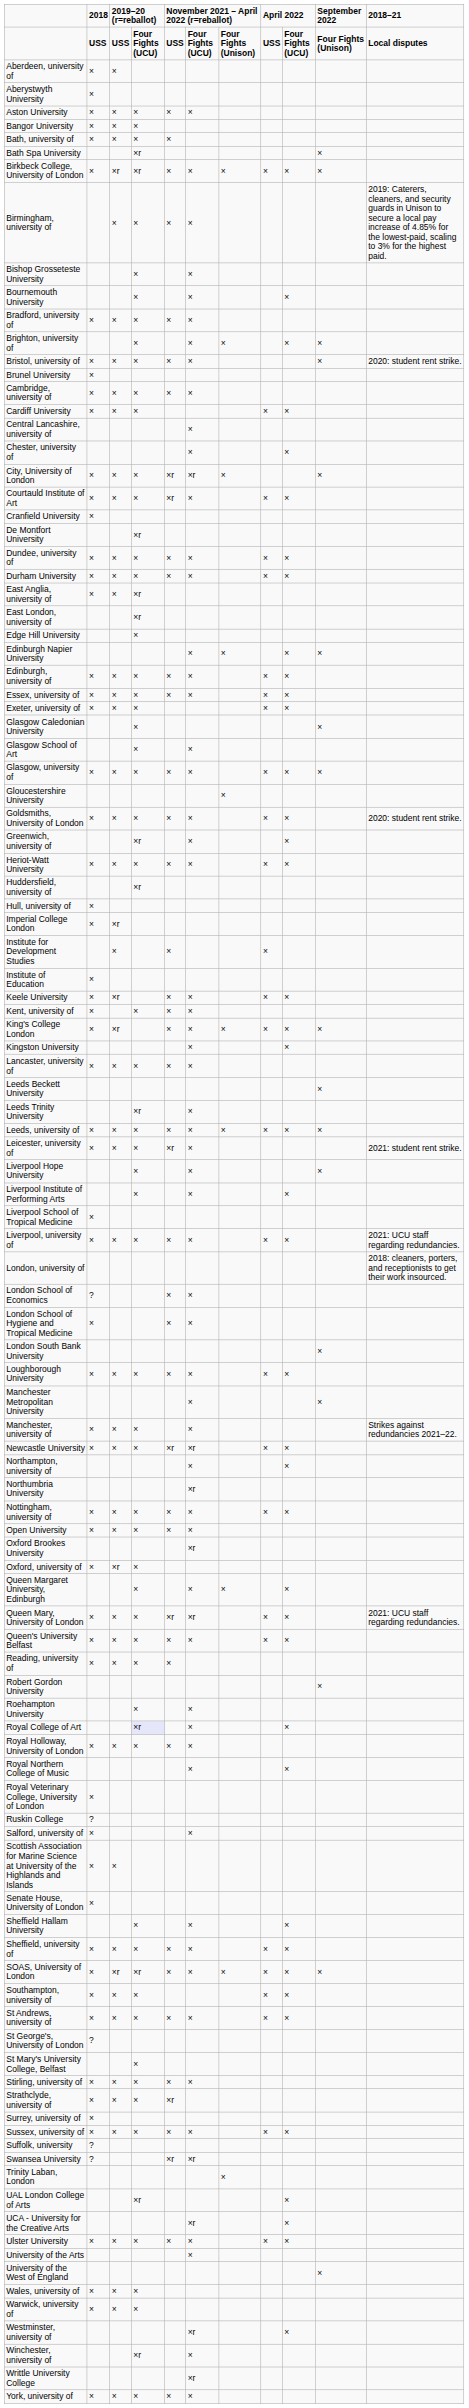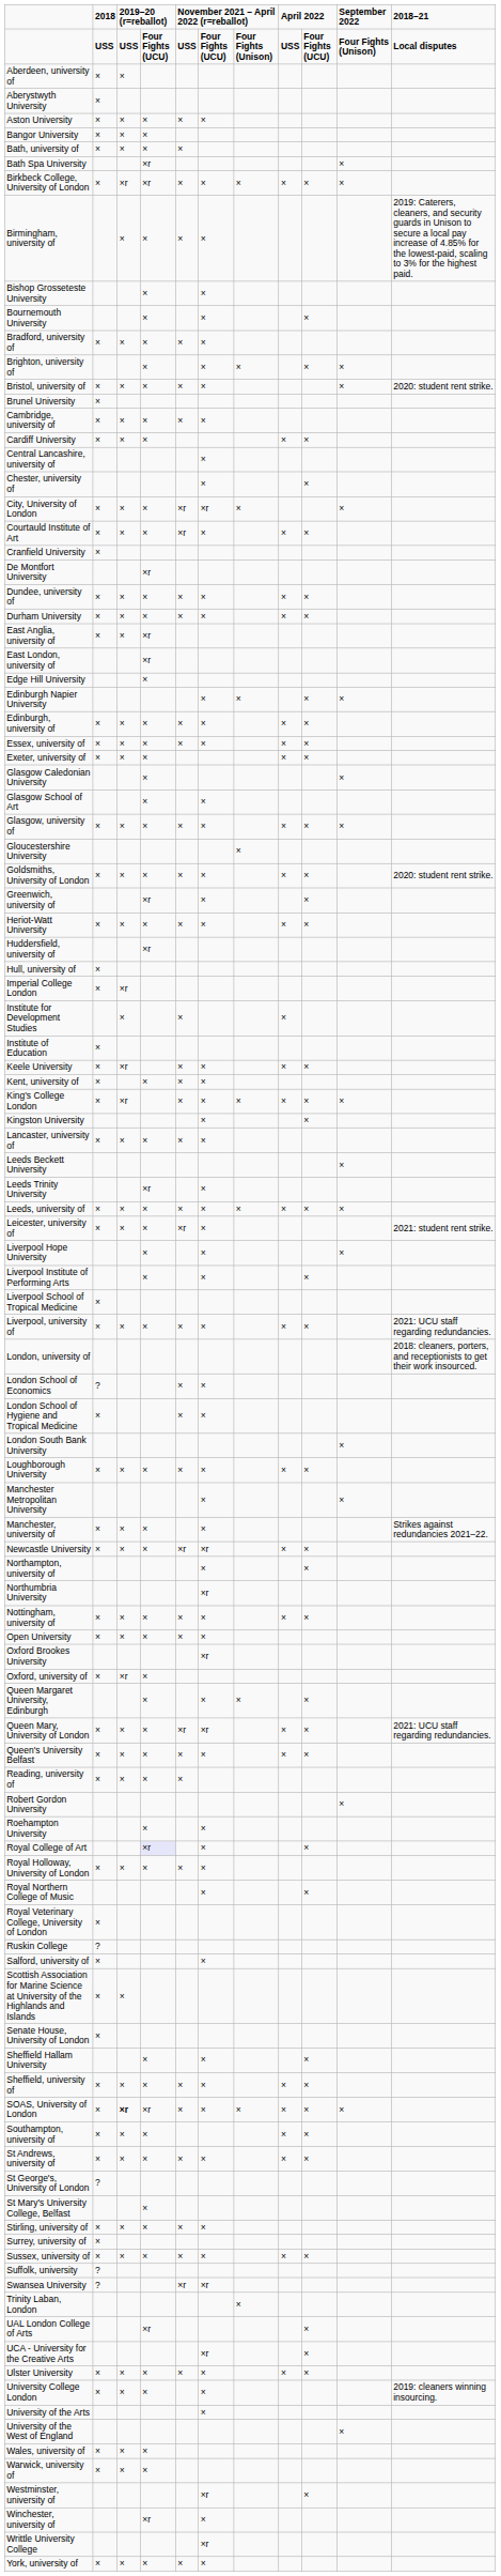SOAS, University of London | column 3: normal -> bold
- row: Strathclyde, university of | × | × | × | ×r
+ row: University College London | × | × | × | × | 2019: cleaners winning insourcing.
